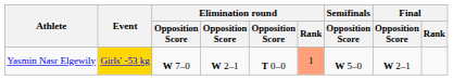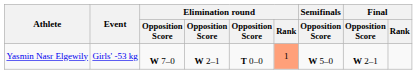Yasmin Nasr Elgewily | Event: gold background -> no background
